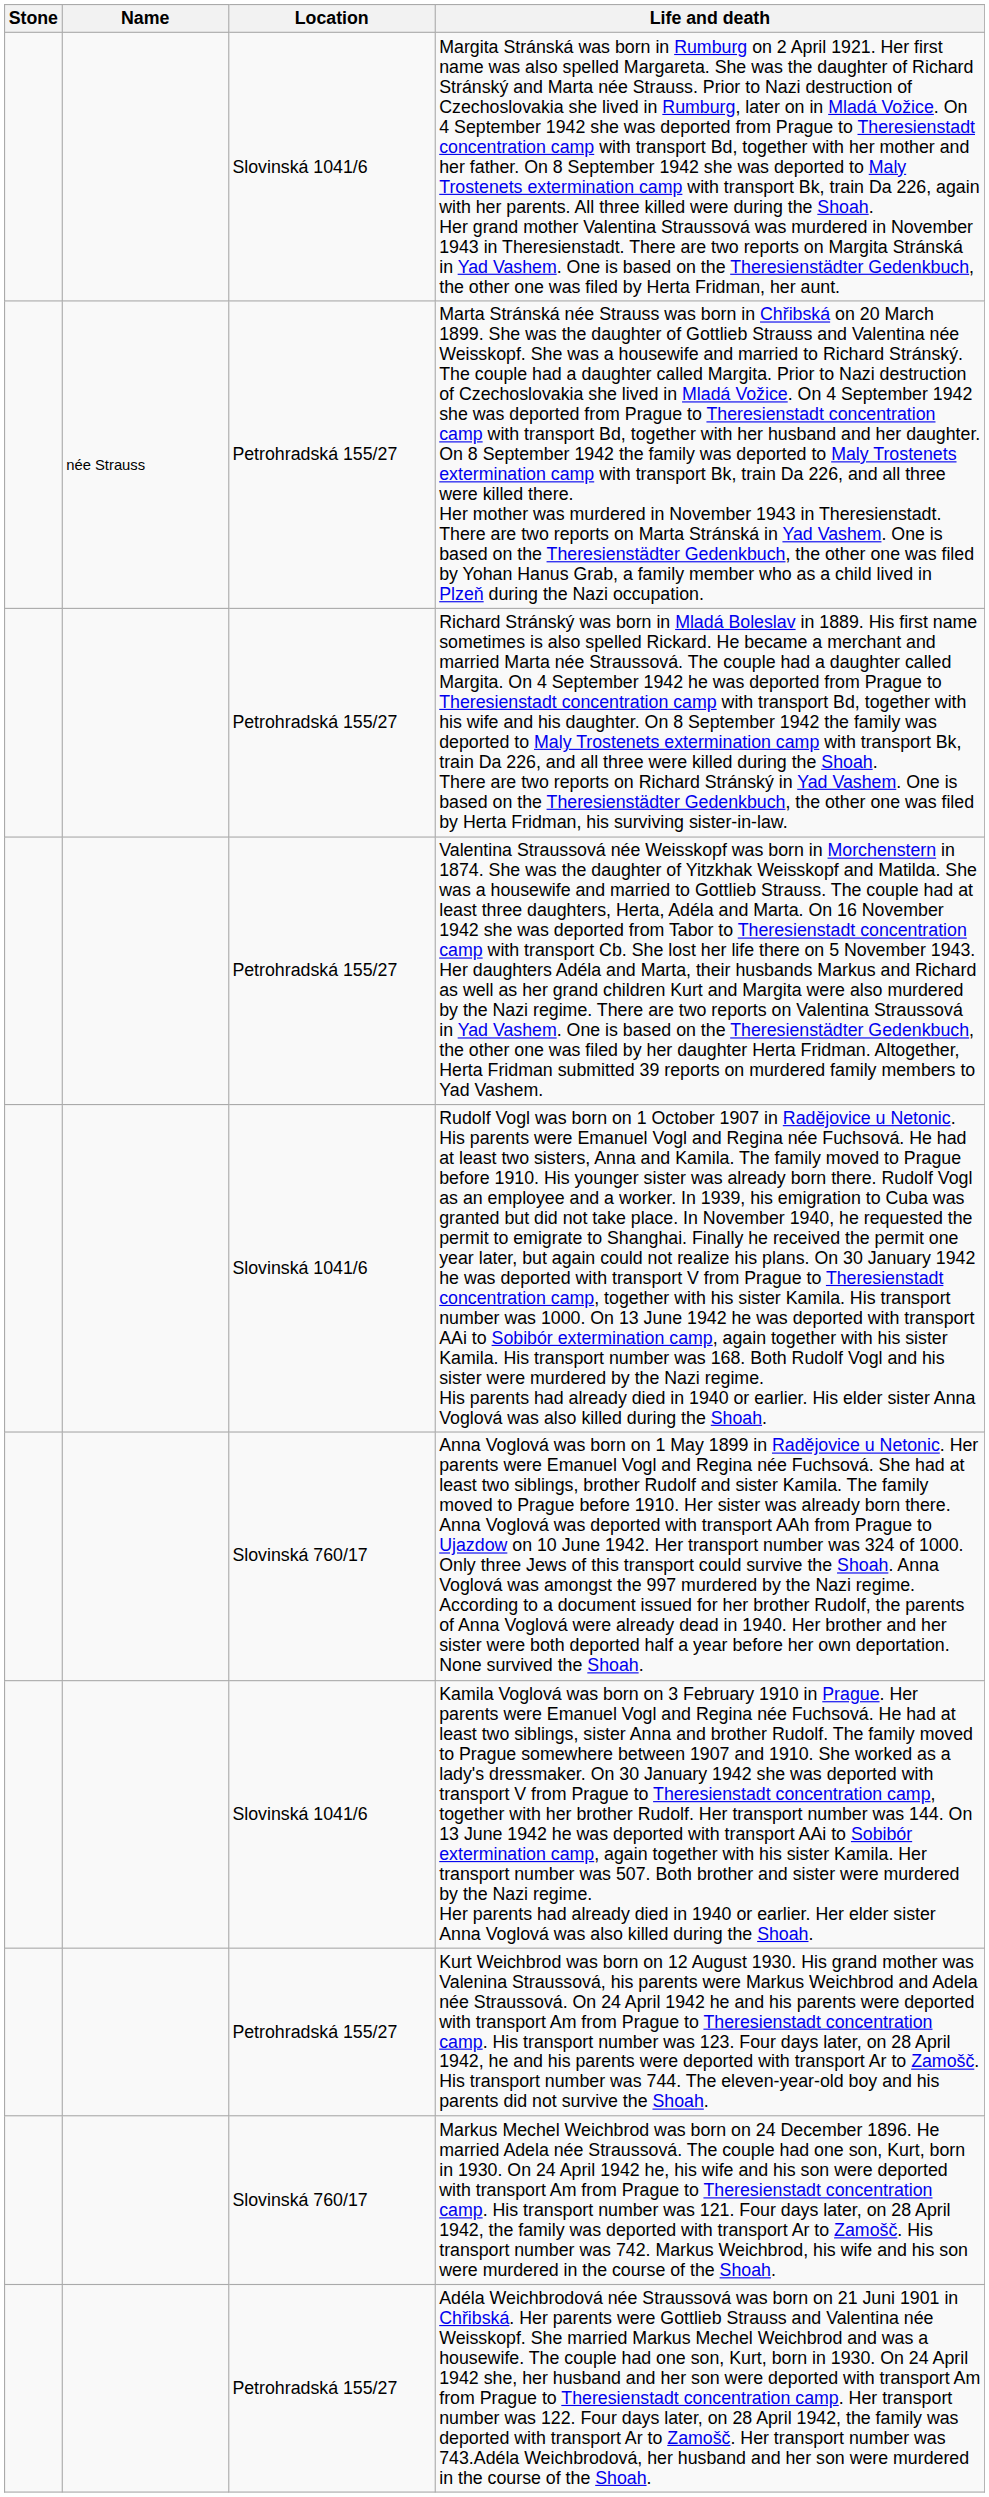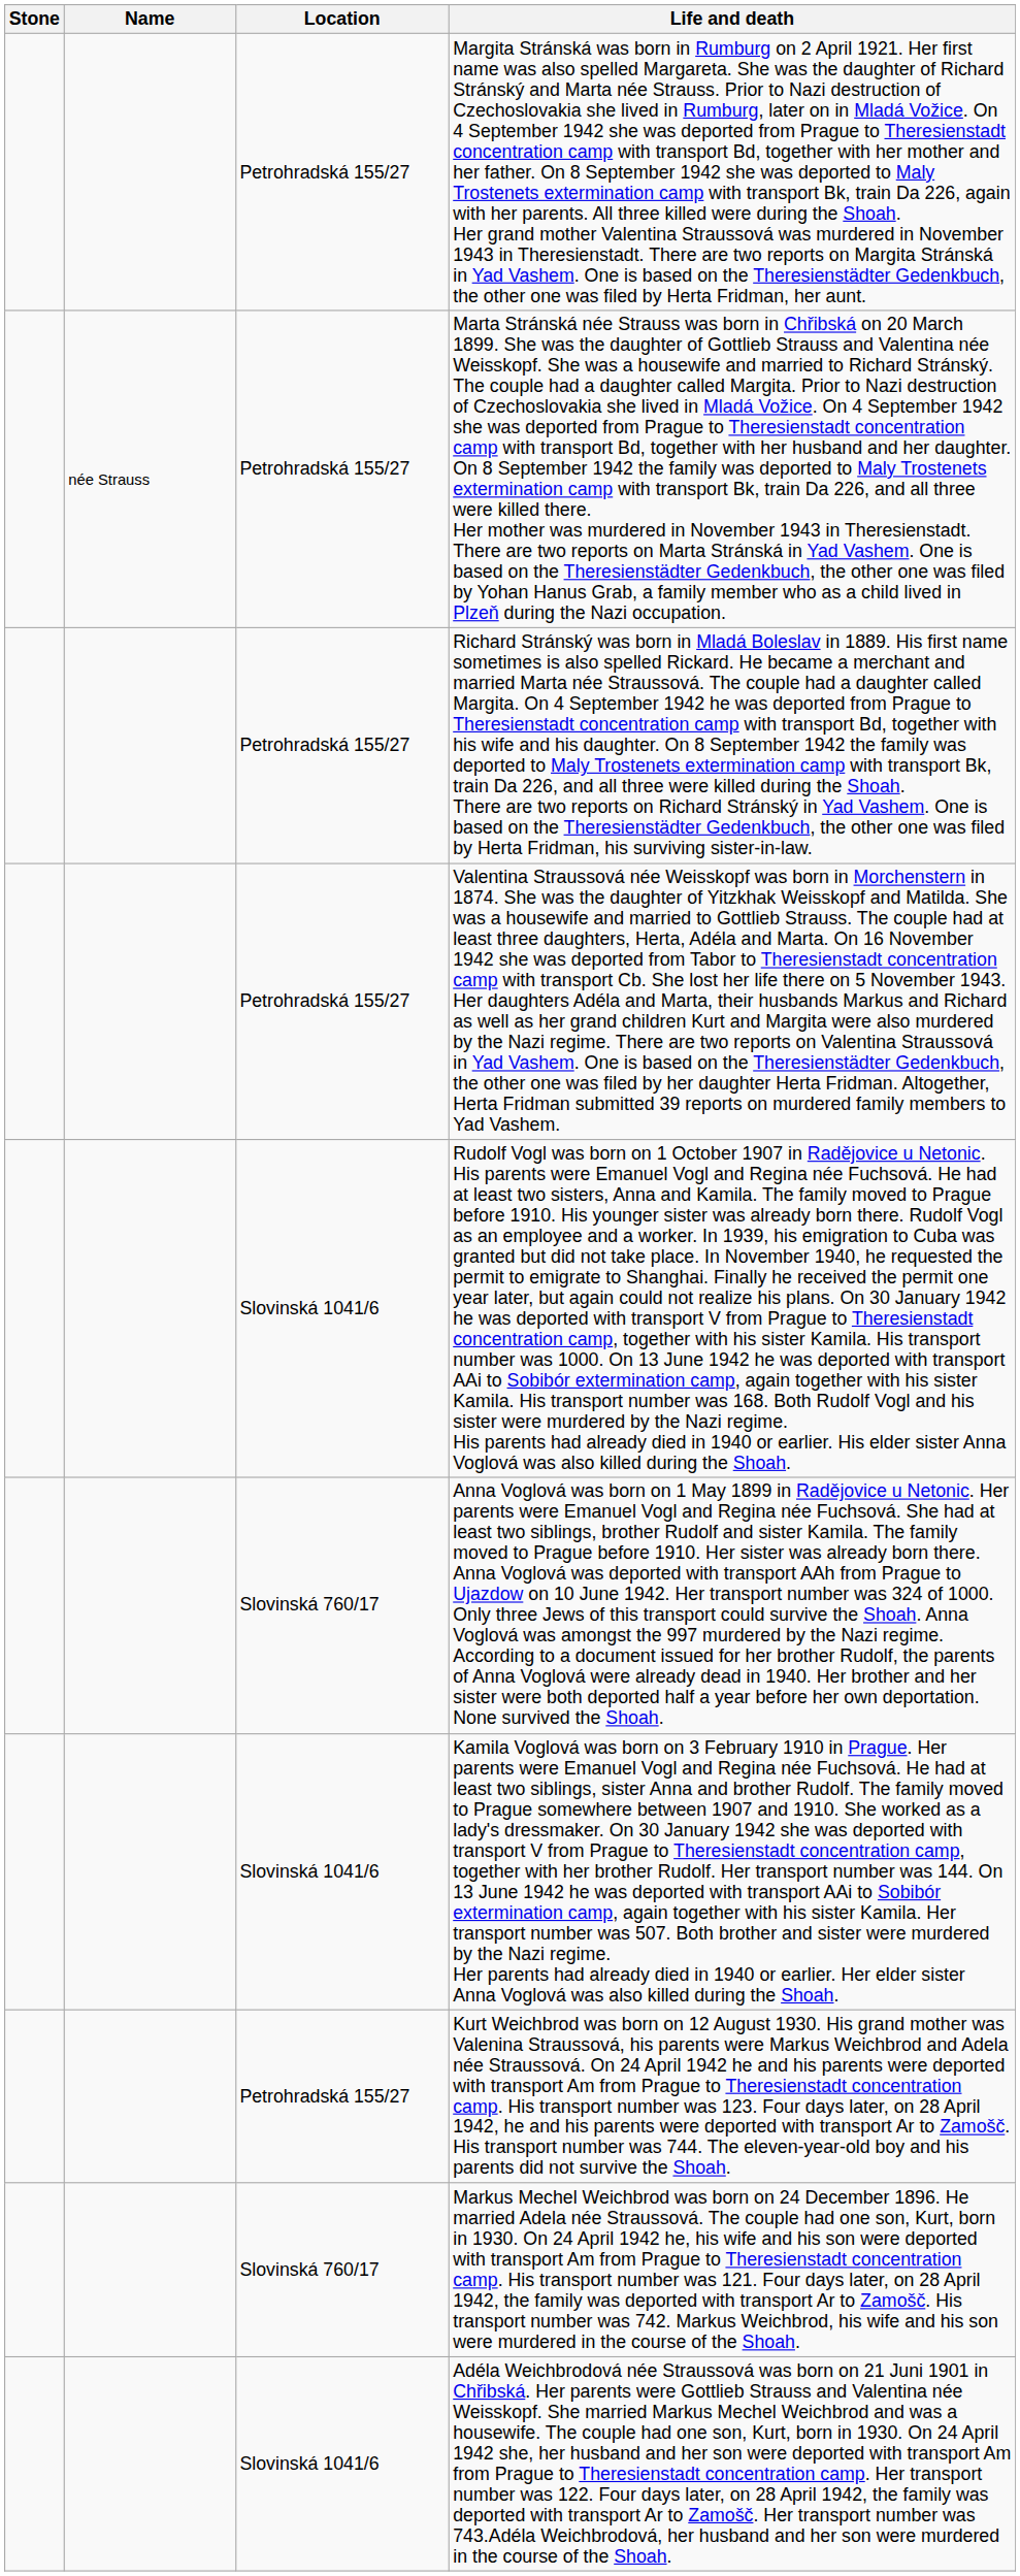row 2 | Location: Slovinská 1041/6 -> Petrohradská 155/27
row 11 | Location: Petrohradská 155/27 -> Slovinská 1041/6
